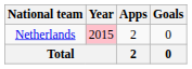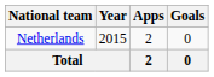Netherlands | Year: pink background -> no background
